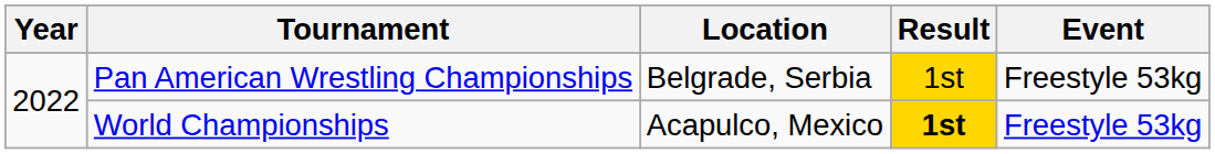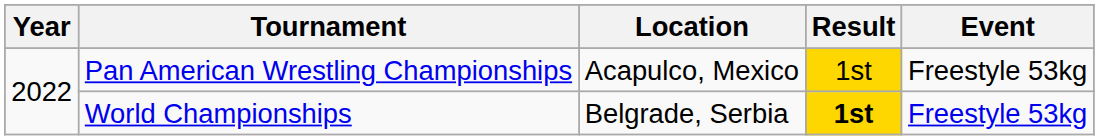Pan American Wrestling Championships | Location: Belgrade, Serbia -> Acapulco, Mexico
World Championships | Location: Acapulco, Mexico -> Belgrade, Serbia
